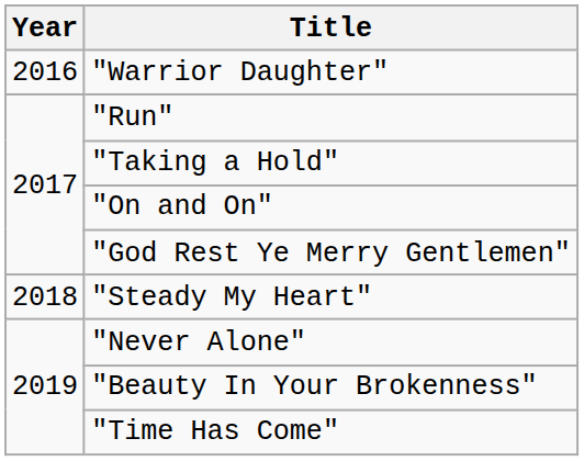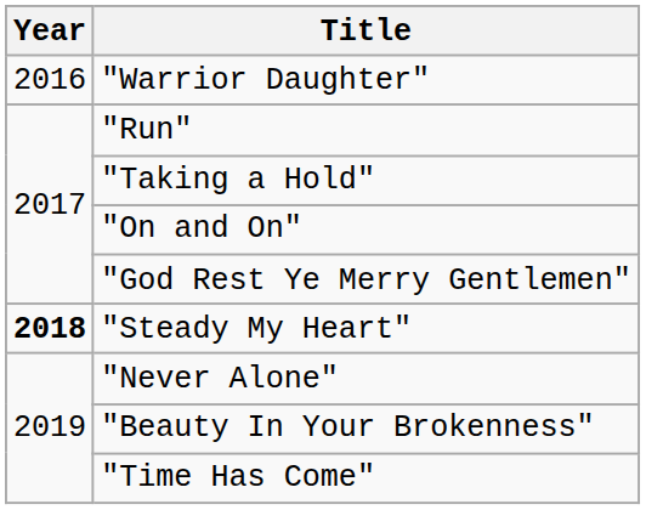"Steady My Heart" | Year: normal -> bold
